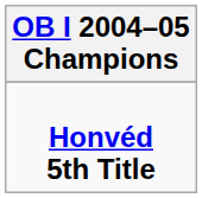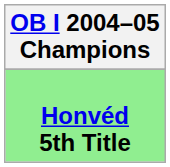row 2 | column 1: no background -> lightgreen background
